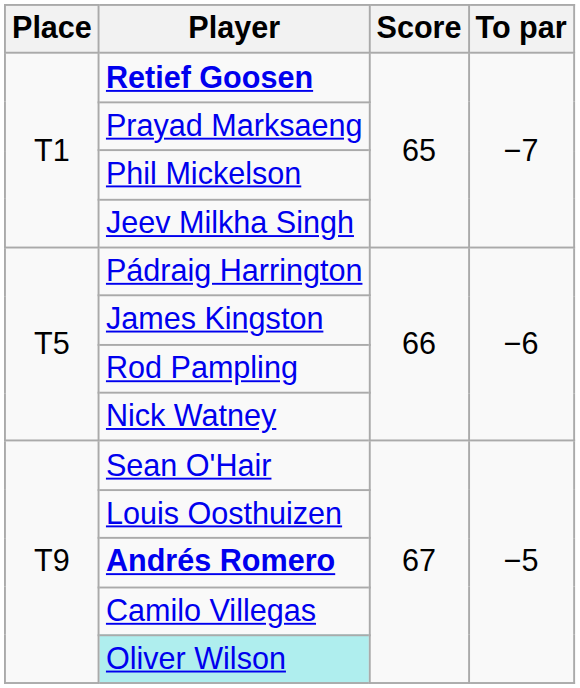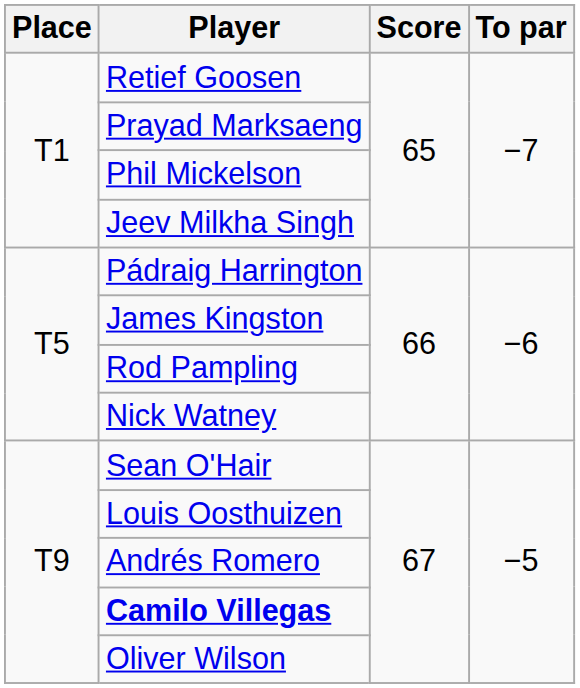Retief Goosen | Player: bold -> normal
Andrés Romero | Player: bold -> normal
Camilo Villegas | Player: normal -> bold
Oliver Wilson | Player: paleturquoise background -> no background
